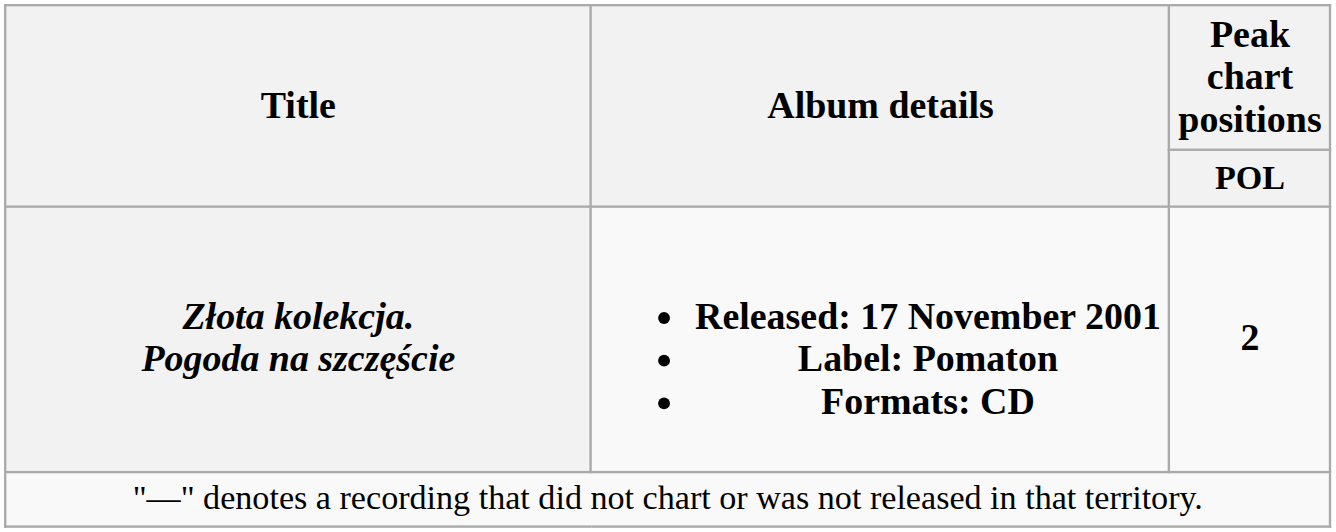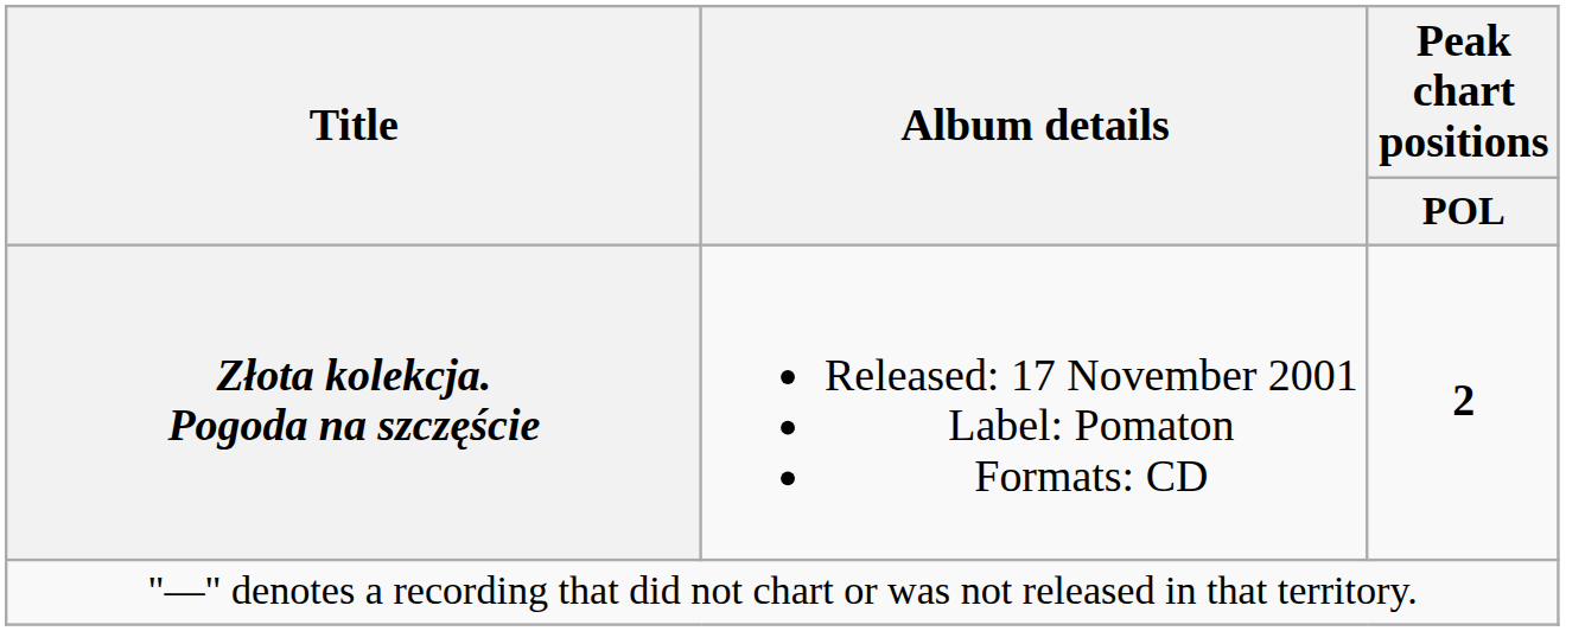Złota kolekcja. Pogoda na szczęście | Album details: bold -> normal
